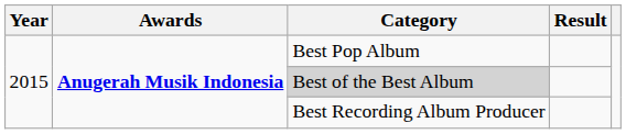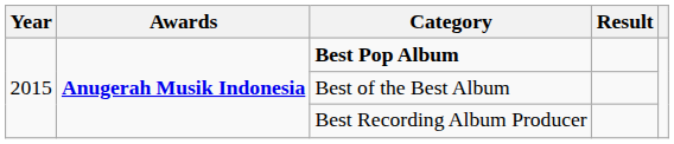Best Pop Album | Category: normal -> bold
Best of the Best Album | Category: lightgrey background -> no background
